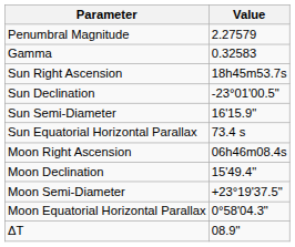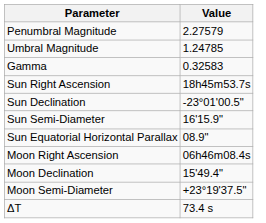+ row: Umbral Magnitude | 1.24785
Sun Equatorial Horizontal Parallax | Value: 73.4 s -> 08.9"
- row: Moon Equatorial Horizontal Parallax | 0°58'04.3"
ΔT | Value: 08.9" -> 73.4 s
